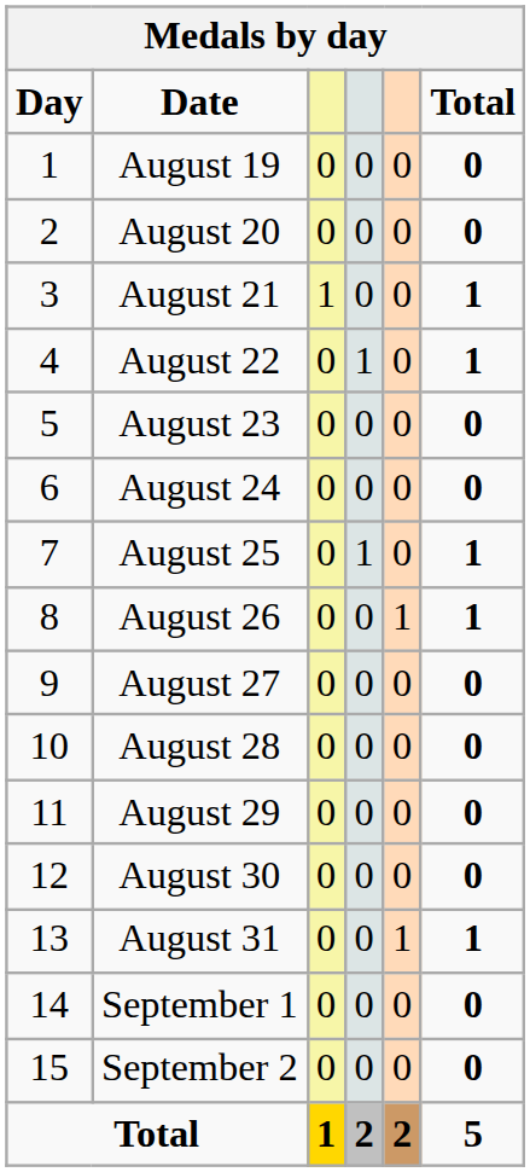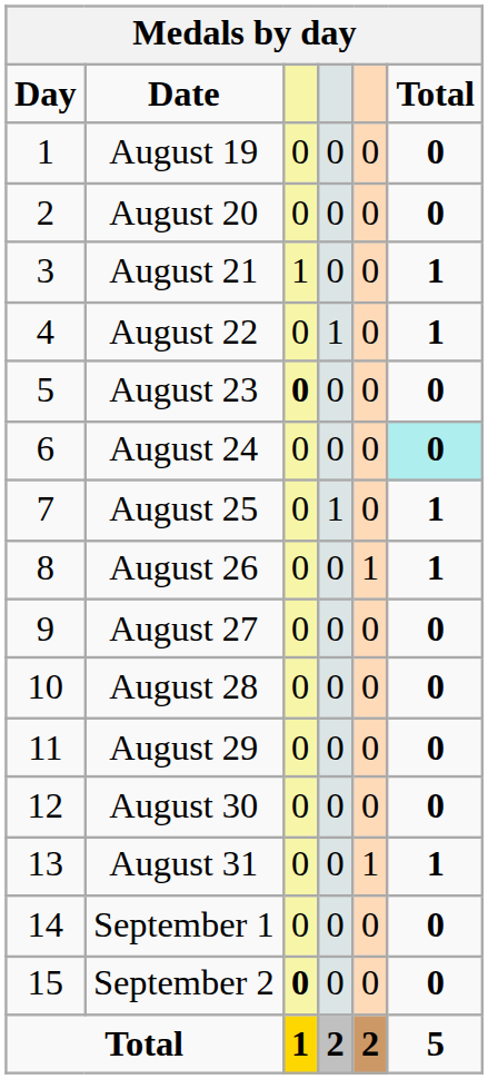August 23 | column 3: normal -> bold
August 24 | Total: no background -> paleturquoise background
September 2 | column 3: normal -> bold
